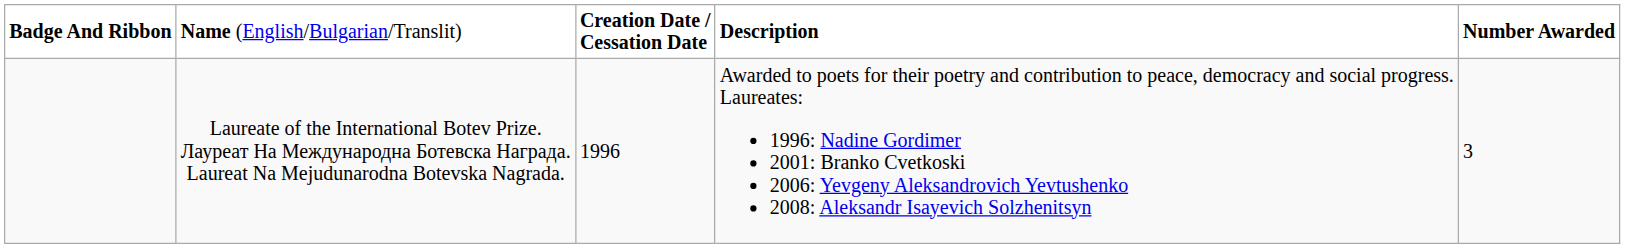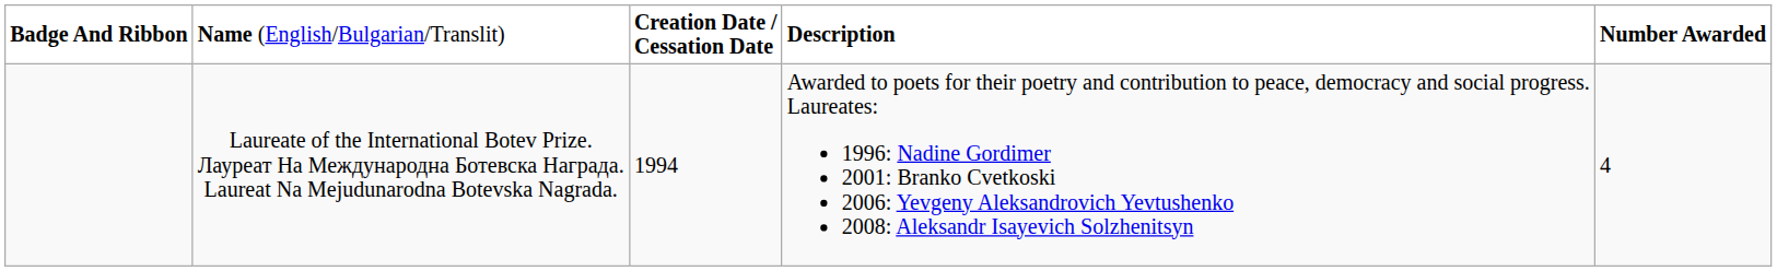row 2 | column 3: 1996 -> 1994
row 2 | column 5: 3 -> 4
